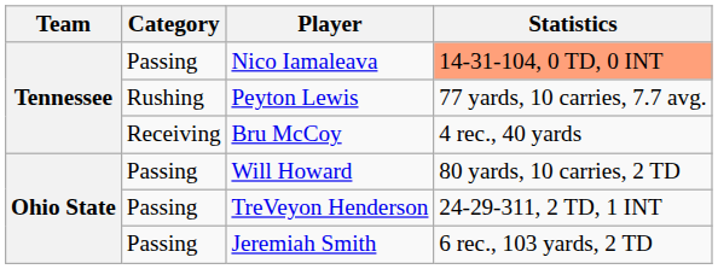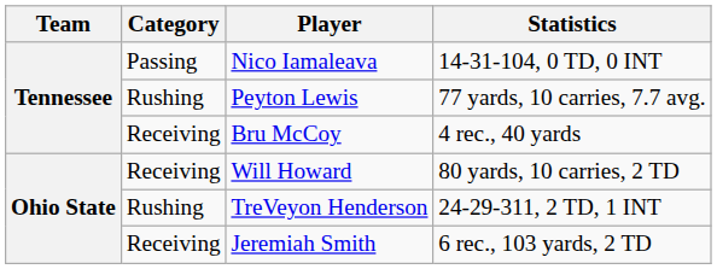Nico Iamaleava | Statistics: lightsalmon background -> no background
Will Howard | Category: Passing -> Receiving
TreVeyon Henderson | Category: Passing -> Rushing
Jeremiah Smith | Category: Passing -> Receiving
